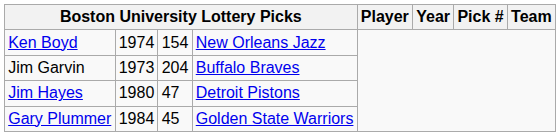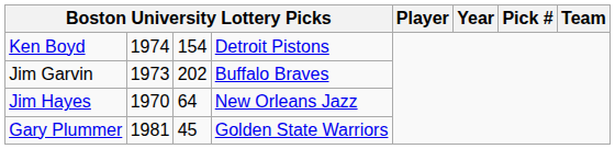Ken Boyd | column 4: New Orleans Jazz -> Detroit Pistons
Jim Garvin | column 3: 204 -> 202
Jim Hayes | column 2: 1980 -> 1970
Jim Hayes | column 3: 47 -> 64
Jim Hayes | column 4: Detroit Pistons -> New Orleans Jazz
Gary Plummer | column 2: 1984 -> 1981
